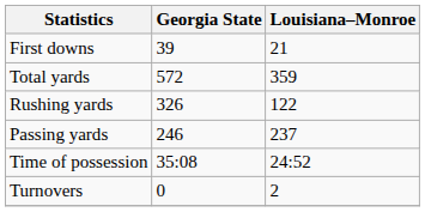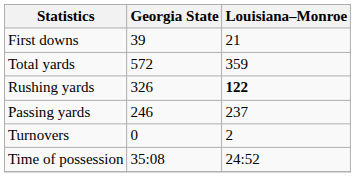Rushing yards | Louisiana–Monroe: normal -> bold
rows swapped: Turnovers <-> Time of possession
